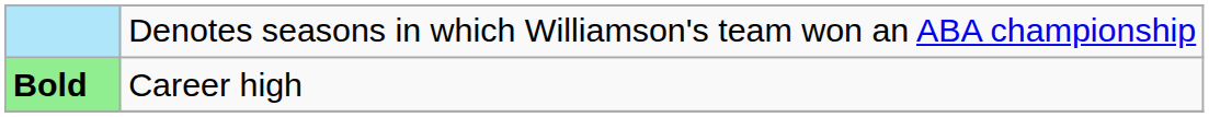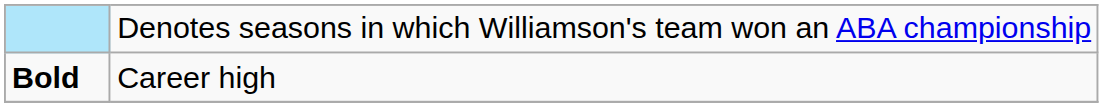row 2 | column 1: lightgreen background -> no background
